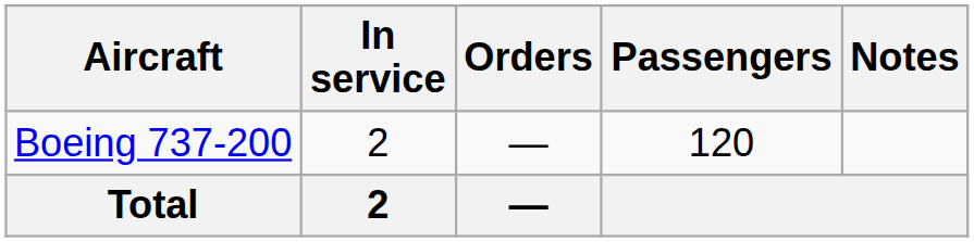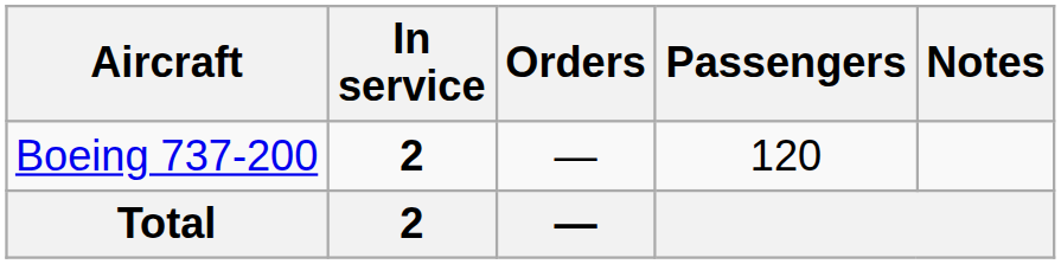Boeing 737-200 | In service: normal -> bold
